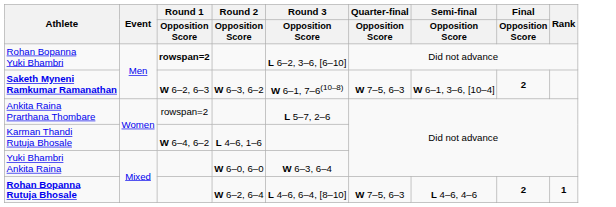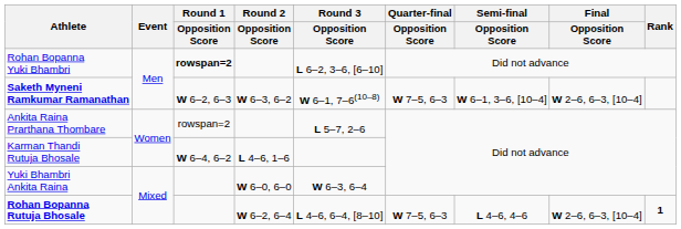Saketh Myneni Ramkumar Ramanathan | Final / Opposition Score: 2 -> W 2–6, 6–3, [10–4]
Rohan Bopanna Rutuja Bhosale | Final / Opposition Score: 2 -> W 2–6, 6–3, [10–4]
